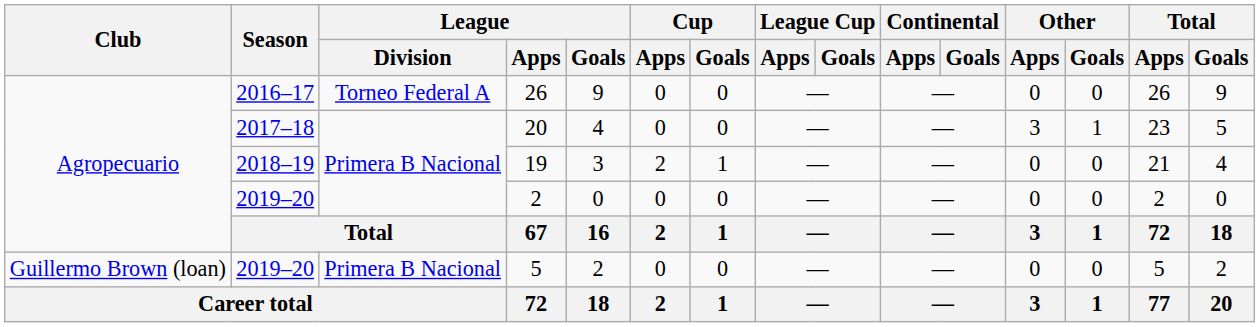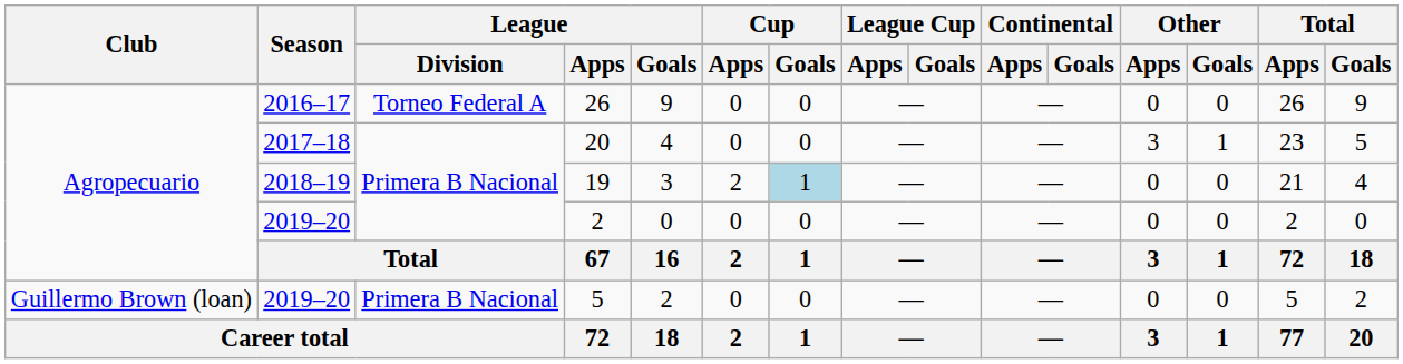19 | Cup / Goals: no background -> lightblue background
